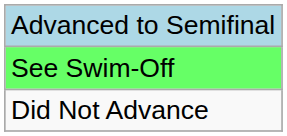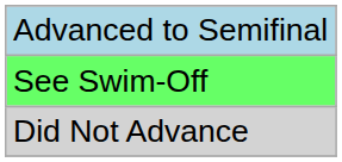row 3 | column 1: no background -> lightgrey background
